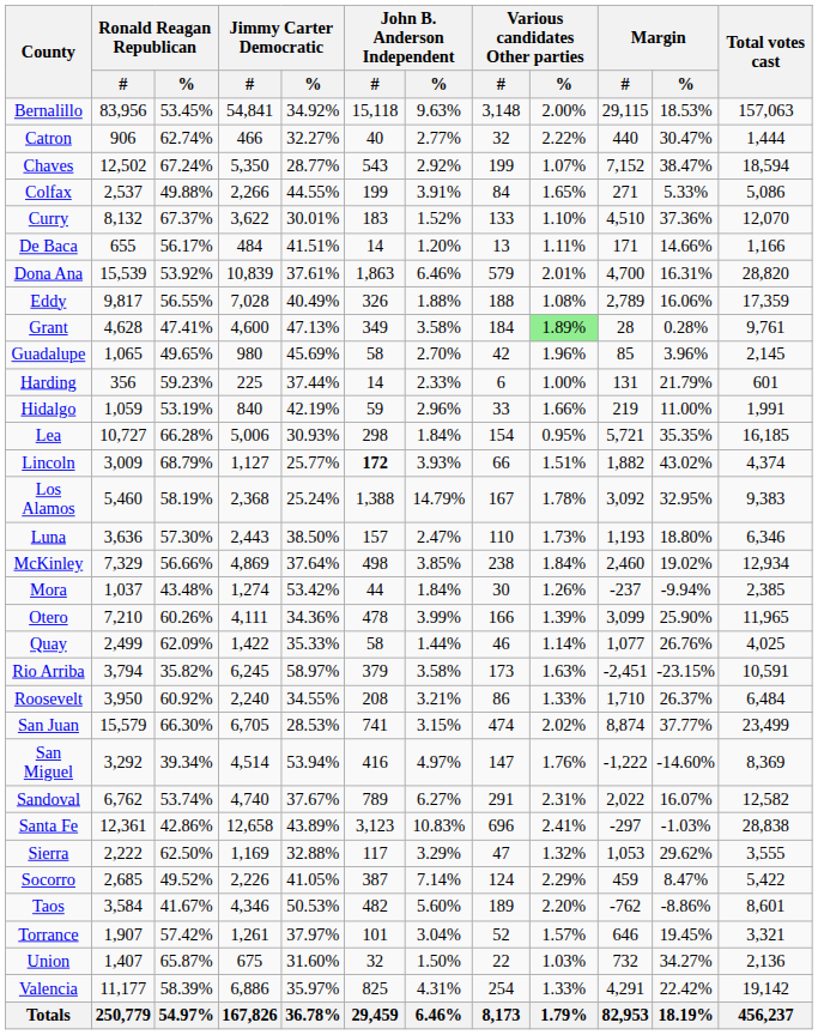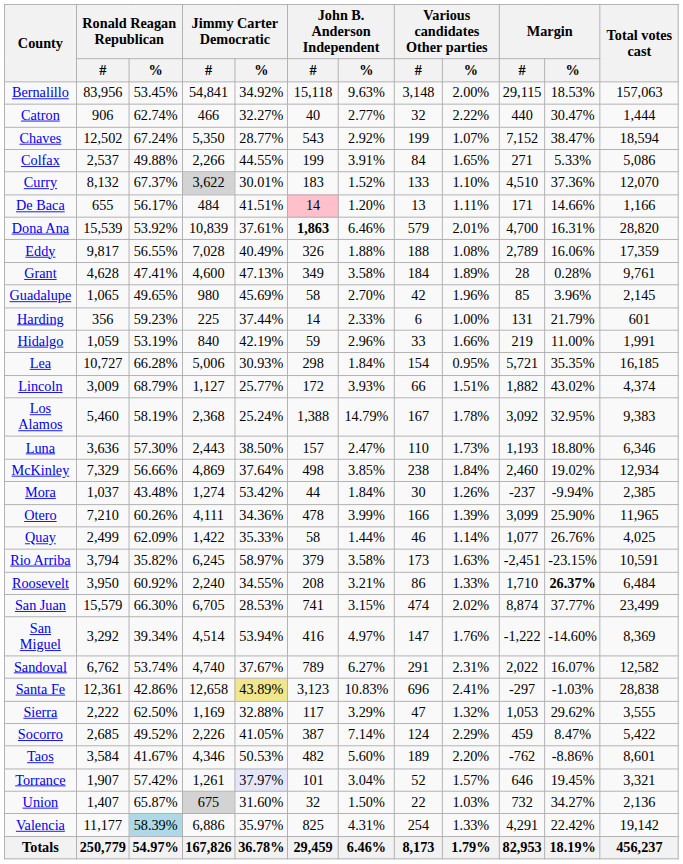Curry | Jimmy Carter Democratic / #: no background -> lightgrey background
De Baca | John B. Anderson Independent / #: no background -> pink background
Dona Ana | John B. Anderson Independent / #: normal -> bold
Grant | Various candidates Other parties / %: lightgreen background -> no background
Lincoln | John B. Anderson Independent / #: bold -> normal
Roosevelt | Margin / %: normal -> bold
Santa Fe | Jimmy Carter Democratic / %: no background -> khaki background
Torrance | Jimmy Carter Democratic / %: no background -> lavender background
Union | Jimmy Carter Democratic / #: no background -> lightgrey background
Valencia | Ronald Reagan Republican / %: no background -> lightblue background
